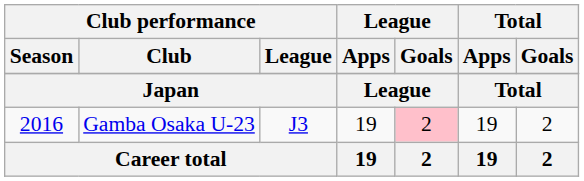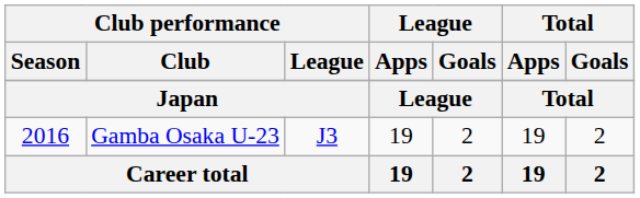Gamba Osaka U-23 | League / Goals: pink background -> no background
